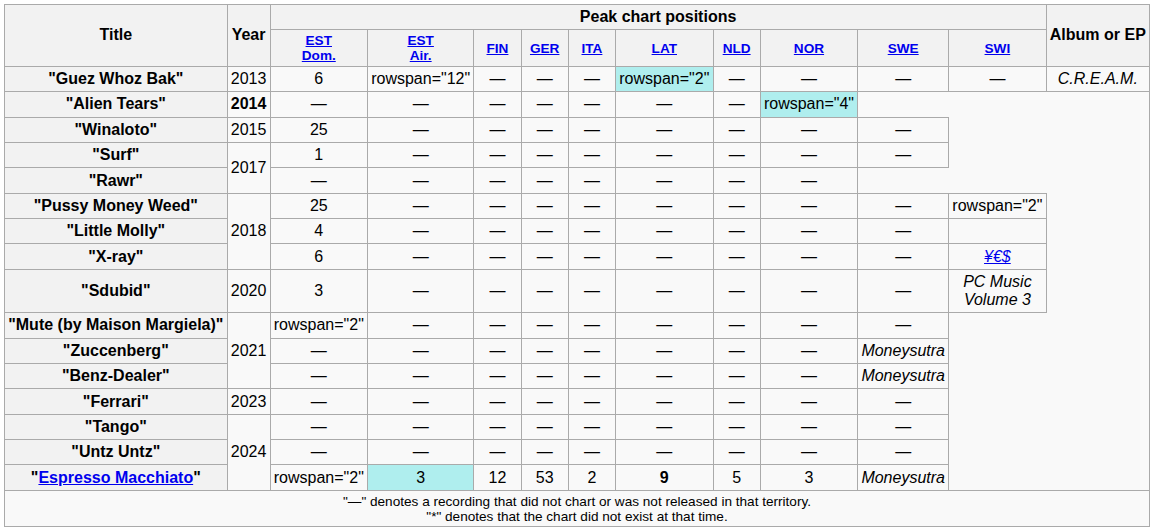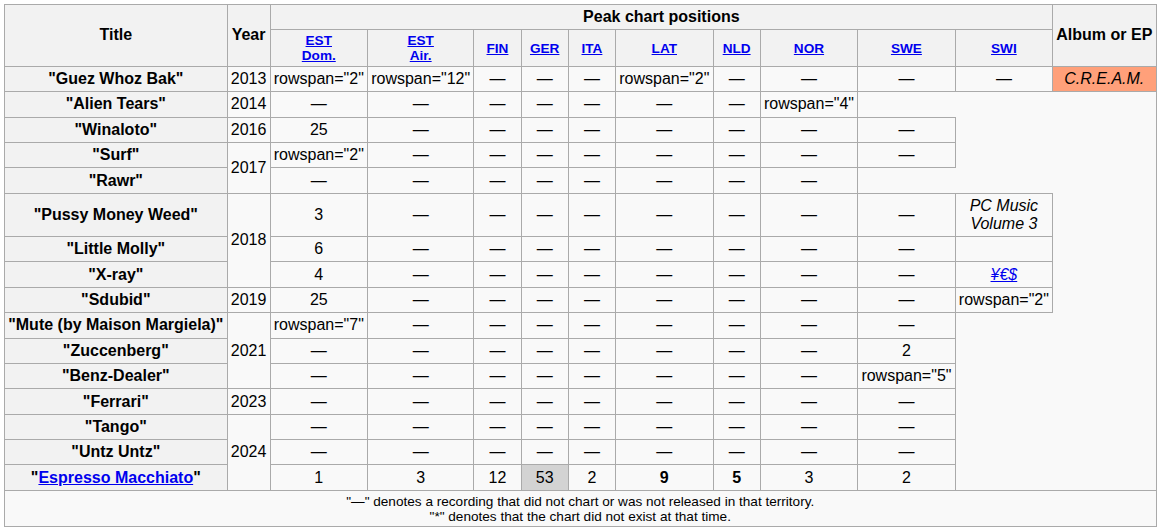"Guez Whoz Bak" | Peak chart positions / EST Dom.: 6 -> rowspan="2"
"Guez Whoz Bak" | Peak chart positions / LAT: paleturquoise background -> no background
"Guez Whoz Bak" | Album or EP: no background -> lightsalmon background
"Alien Tears" | Year: bold -> normal
"Alien Tears" | Peak chart positions / NOR: paleturquoise background -> no background
"Winaloto" | Year: 2015 -> 2016
"Surf" | Peak chart positions / EST Dom.: 1 -> rowspan="2"
"Pussy Money Weed" | Peak chart positions / EST Dom.: 25 -> 3
"Pussy Money Weed" | Peak chart positions / SWI: rowspan="2" -> PC Music Volume 3
"Little Molly" | Peak chart positions / EST Dom.: 4 -> 6
"X-ray" | Peak chart positions / EST Dom.: 6 -> 4
"Sdubid" | Year: 2020 -> 2019
"Sdubid" | Peak chart positions / EST Dom.: 3 -> 25
"Sdubid" | Peak chart positions / SWI: PC Music Volume 3 -> rowspan="2"
"Mute (by Maison Margiela)" | Peak chart positions / EST Dom.: rowspan="2" -> rowspan="7"
"Zuccenberg" | Peak chart positions / SWE: Moneysutra -> 2
"Benz-Dealer" | Peak chart positions / SWE: Moneysutra -> rowspan="5"
"Espresso Macchiato" | Peak chart positions / EST Dom.: rowspan="2" -> 1
"Espresso Macchiato" | Peak chart positions / EST Air.: paleturquoise background -> no background
"Espresso Macchiato" | Peak chart positions / GER: no background -> lightgrey background
"Espresso Macchiato" | Peak chart positions / NLD: normal -> bold
"Espresso Macchiato" | Peak chart positions / SWE: Moneysutra -> 2
